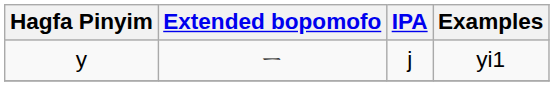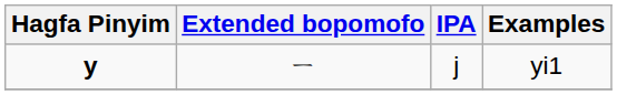yi1 | Hagfa Pinyim: normal -> bold
